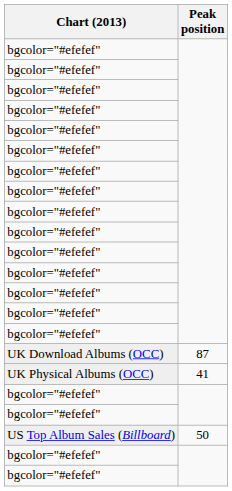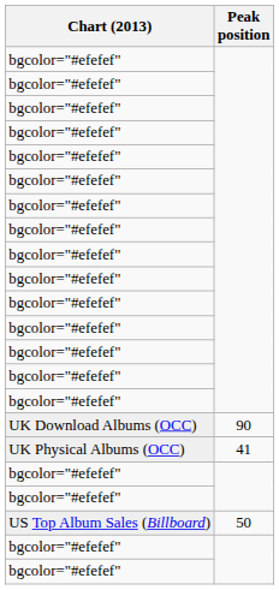row 17 | Peak position: 87 -> 90
